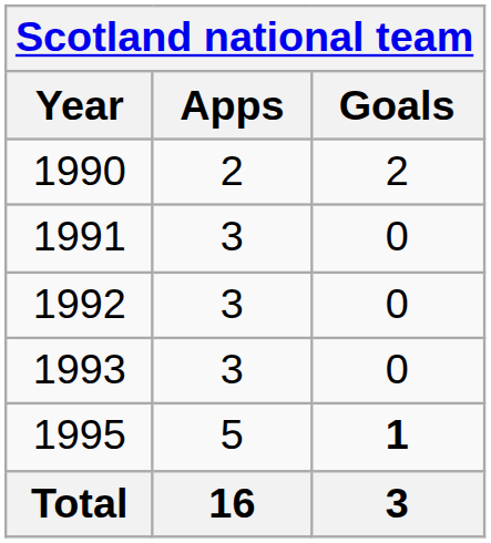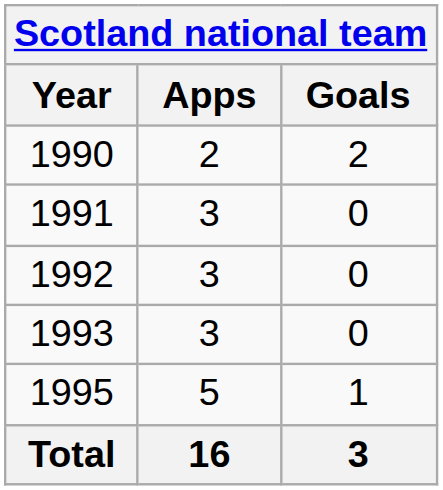1995 | Goals: bold -> normal
